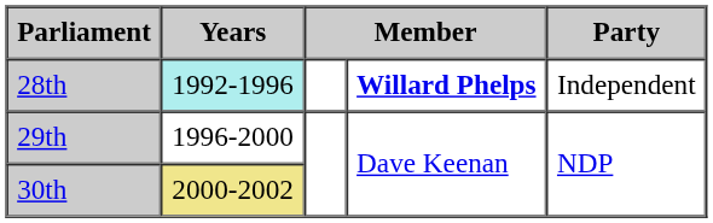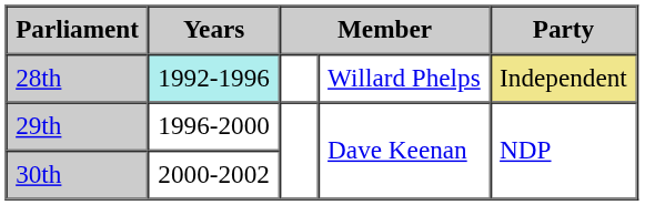28th | column 4: bold -> normal
28th | Party: no background -> khaki background
30th | Years: khaki background -> no background
